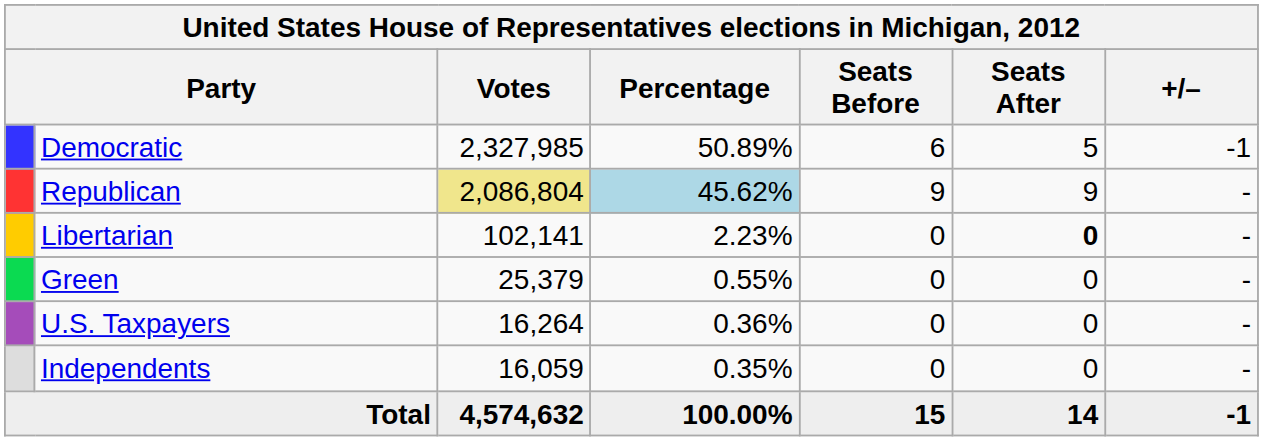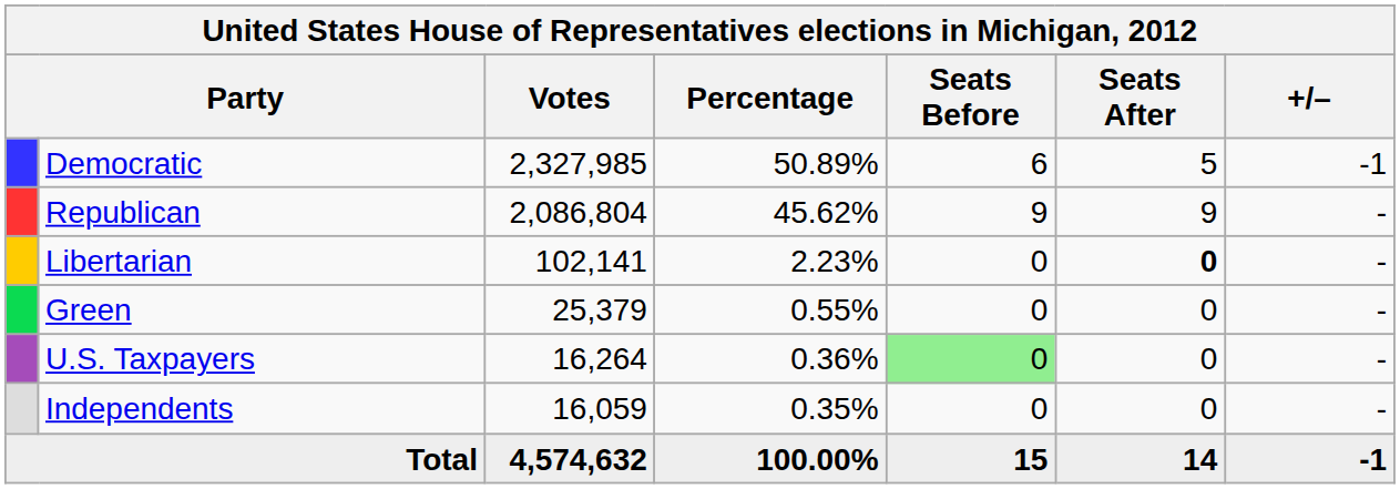Republican | Votes: khaki background -> no background
Republican | Percentage: lightblue background -> no background
U.S. Taxpayers | Seats Before: no background -> lightgreen background
